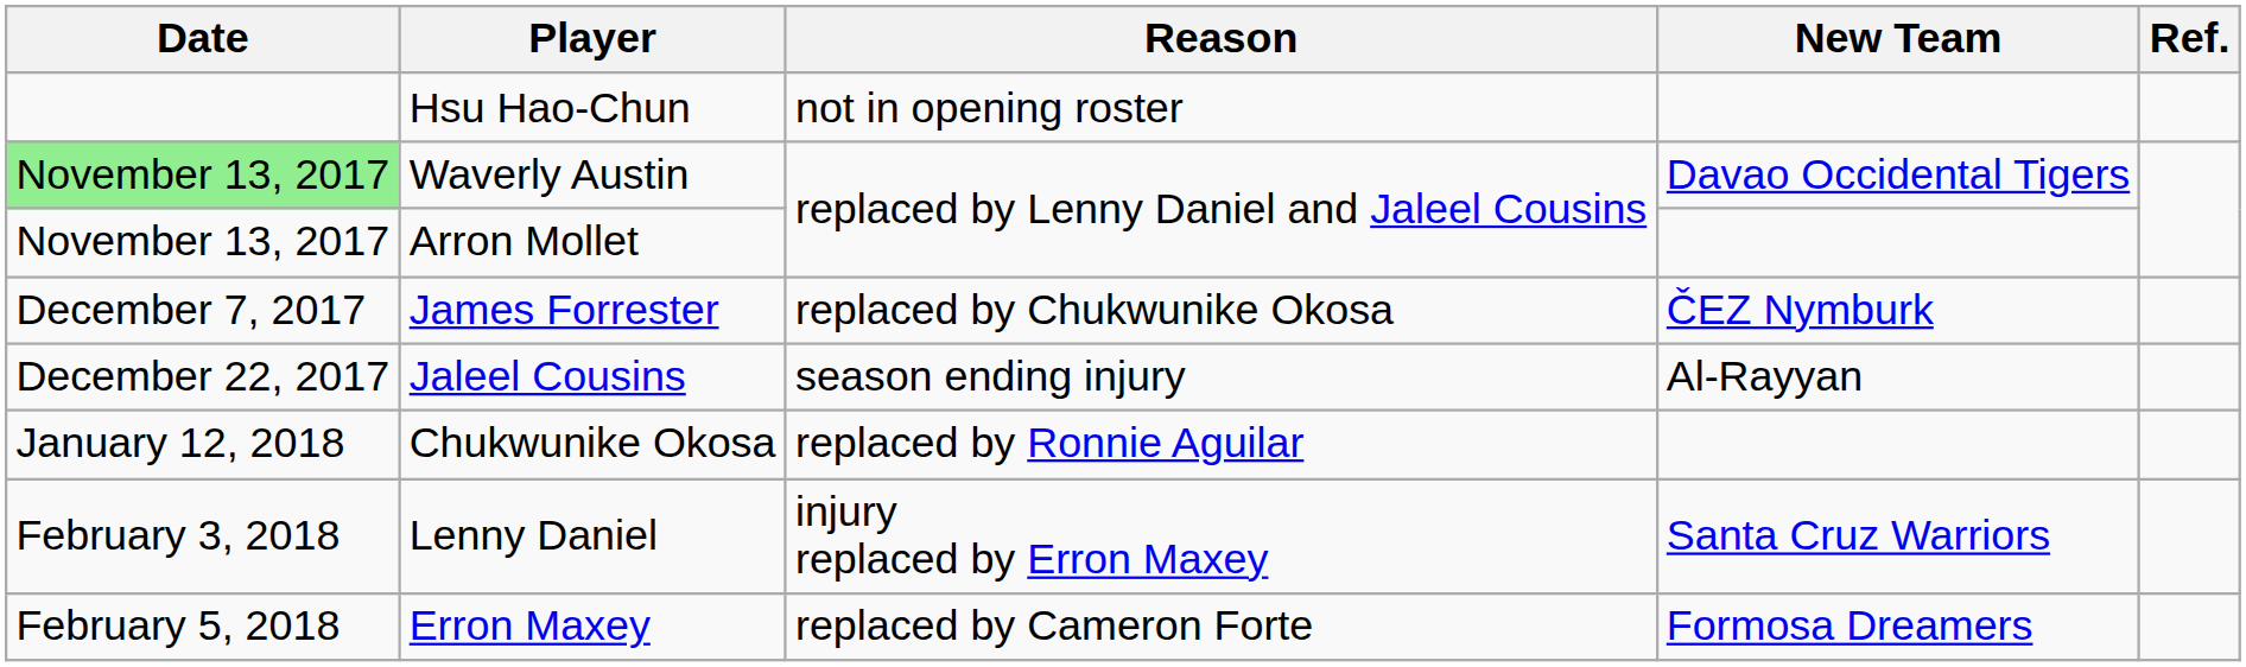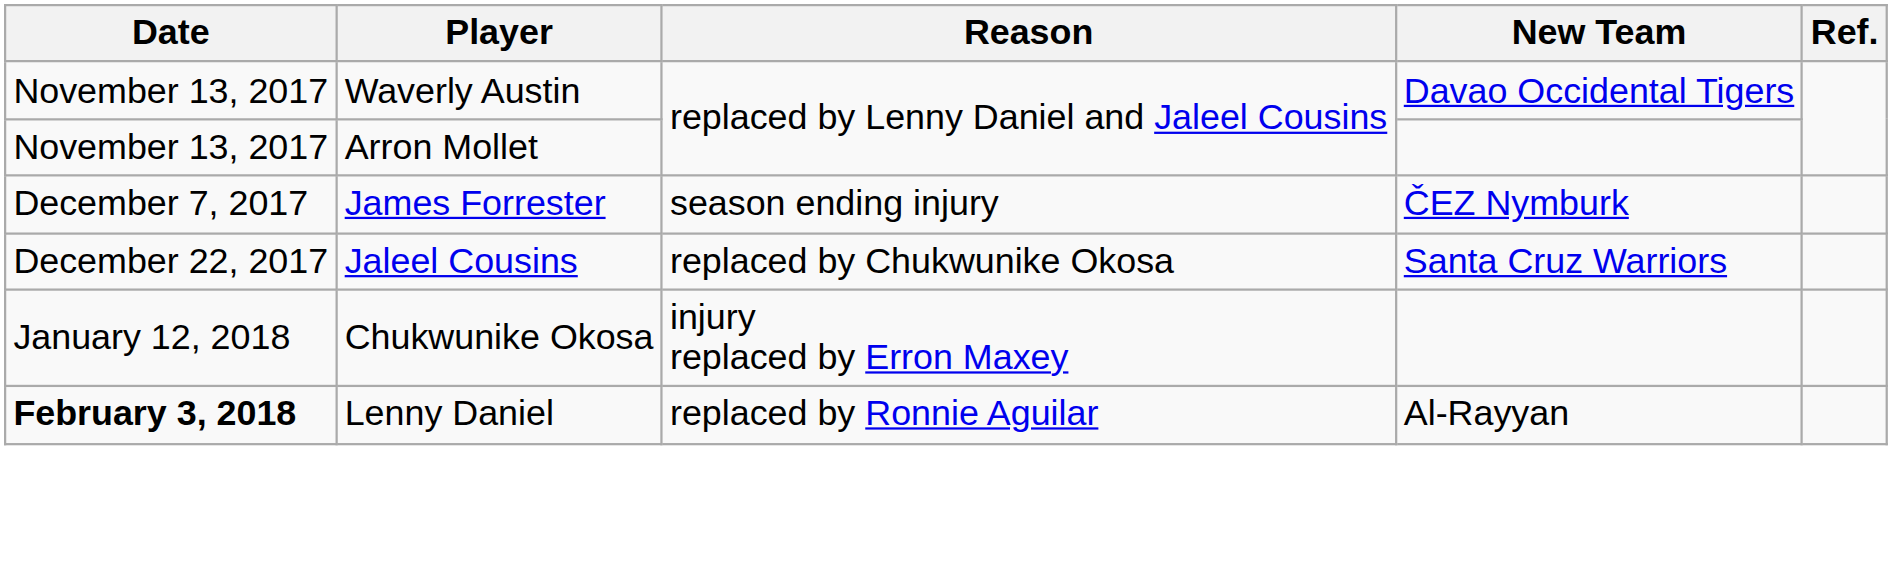- row: Hsu Hao-Chun | not in opening roster
Waverly Austin | Date: lightgreen background -> no background
James Forrester | Reason: replaced by Chukwunike Okosa -> season ending injury
Jaleel Cousins | Reason: season ending injury -> replaced by Chukwunike Okosa
Jaleel Cousins | New Team: Al-Rayyan -> Santa Cruz Warriors
Chukwunike Okosa | Reason: replaced by Ronnie Aguilar -> injury replaced by Erron Maxey
Lenny Daniel | Date: normal -> bold
Lenny Daniel | Reason: injury replaced by Erron Maxey -> replaced by Ronnie Aguilar
Lenny Daniel | New Team: Santa Cruz Warriors -> Al-Rayyan
- row: February 5, 2018 | Erron Maxey | replaced by Cameron Forte | Formosa Dreamers
